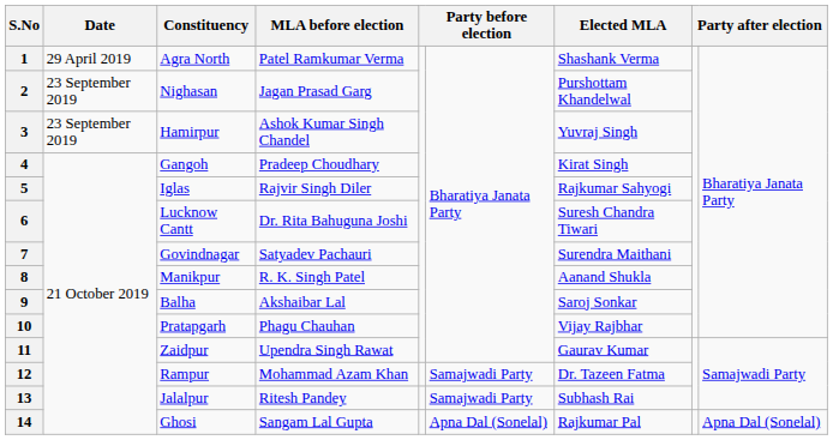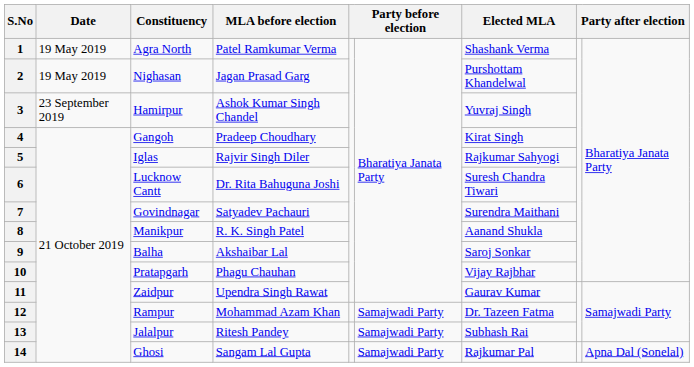1 | Date: 29 April 2019 -> 19 May 2019
2 | Date: 23 September 2019 -> 19 May 2019
14 | column 6: Apna Dal (Sonelal) -> Samajwadi Party
